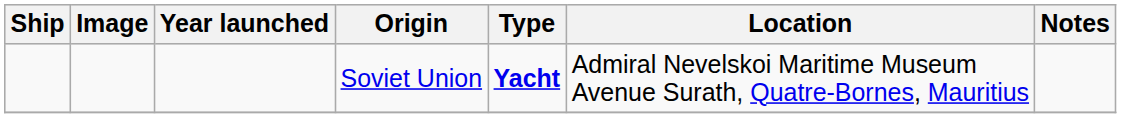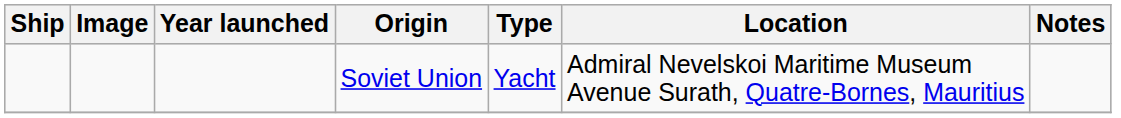Soviet Union | Type: bold -> normal
